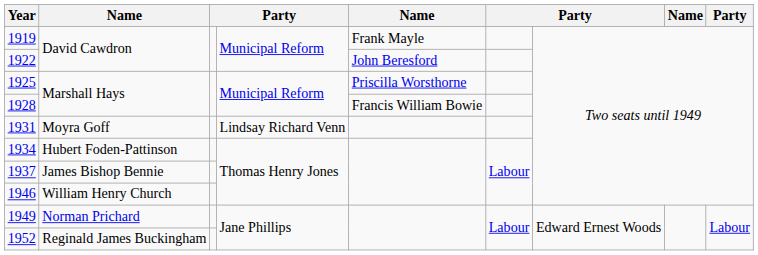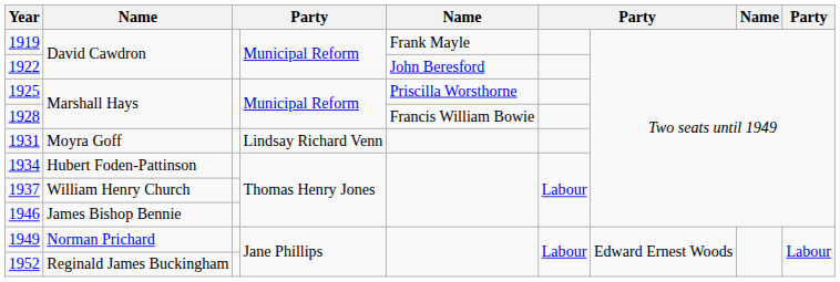1937 | column 2: James Bishop Bennie -> William Henry Church
1946 | column 2: William Henry Church -> James Bishop Bennie
